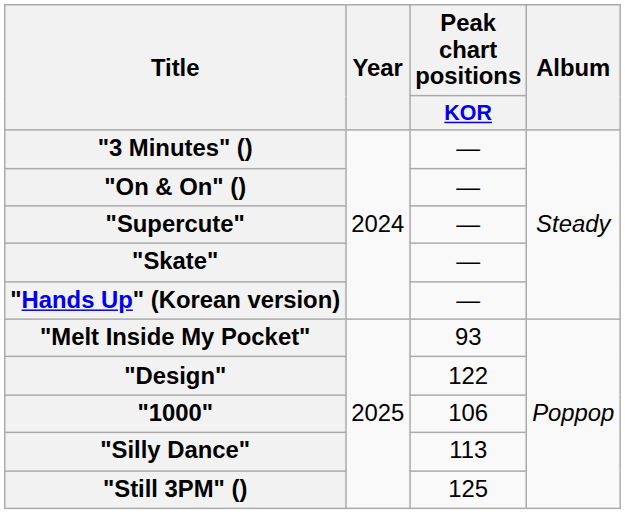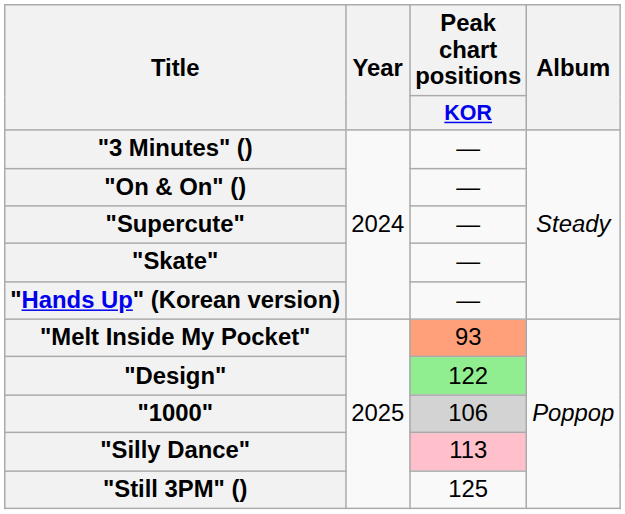"Melt Inside My Pocket" | Peak chart positions / KOR: no background -> lightsalmon background
"Design" | Peak chart positions / KOR: no background -> lightgreen background
"1000" | Peak chart positions / KOR: no background -> lightgrey background
"Silly Dance" | Peak chart positions / KOR: no background -> pink background
